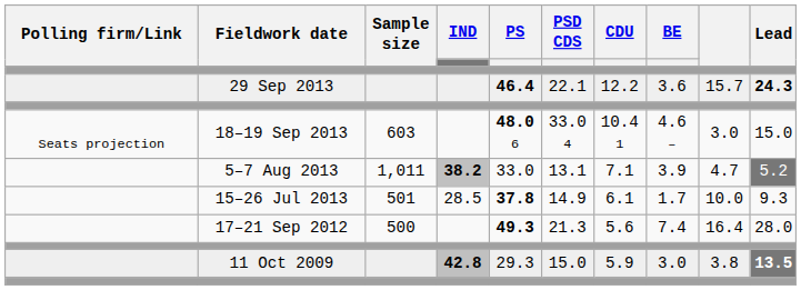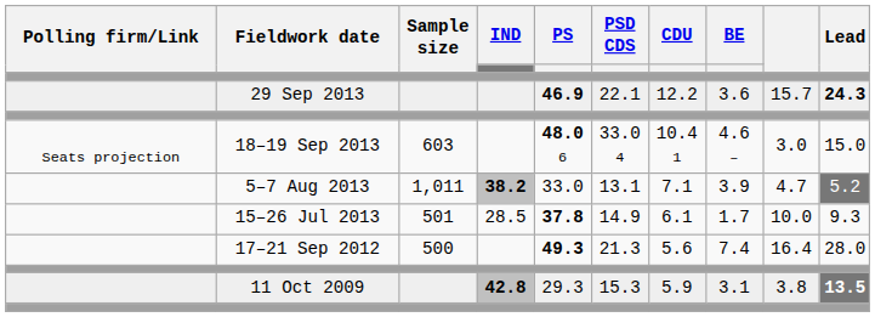29 Sep 2013 | PS: 46.4 -> 46.9
11 Oct 2009 | PSD CDS: 15.0 -> 15.3
11 Oct 2009 | BE: 3.0 -> 3.1
